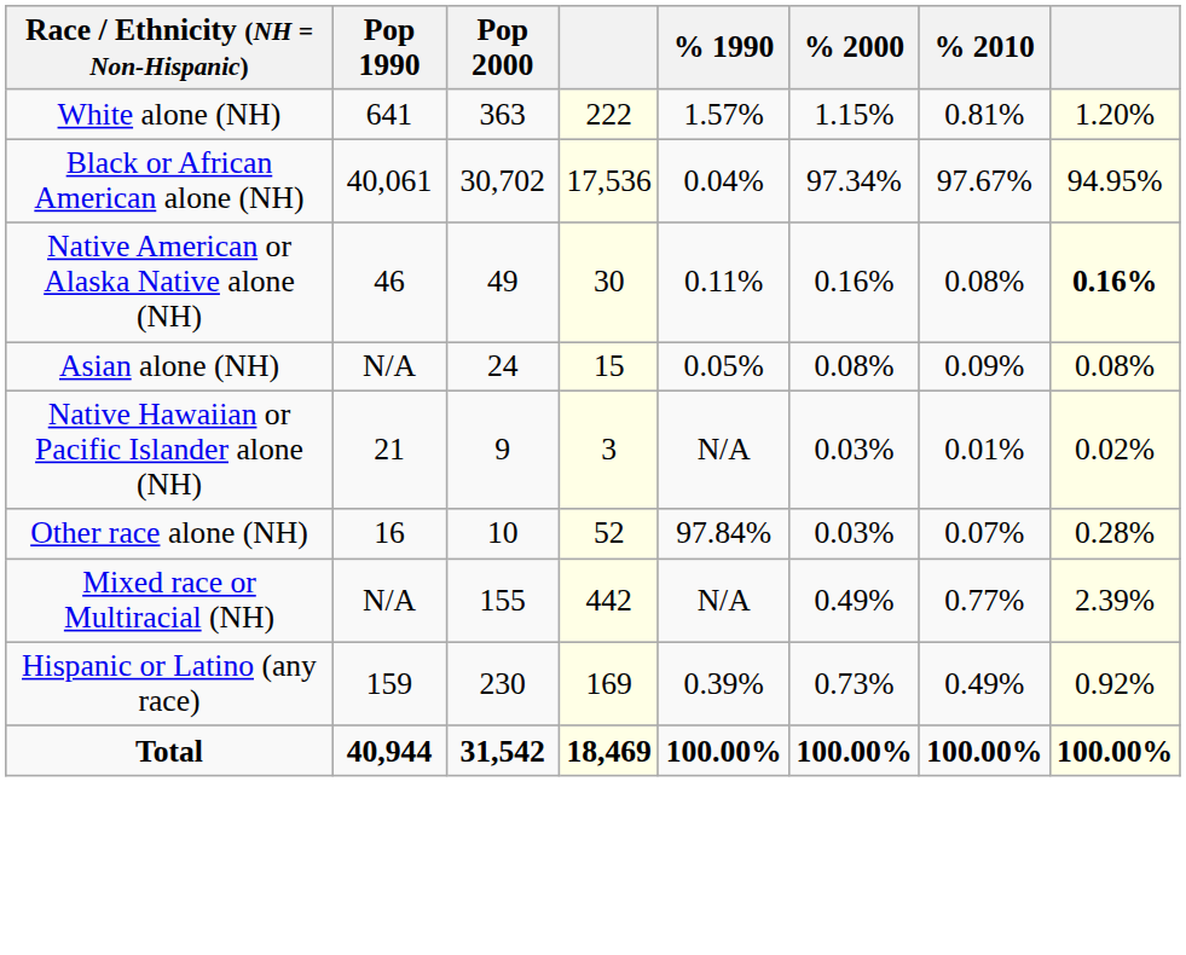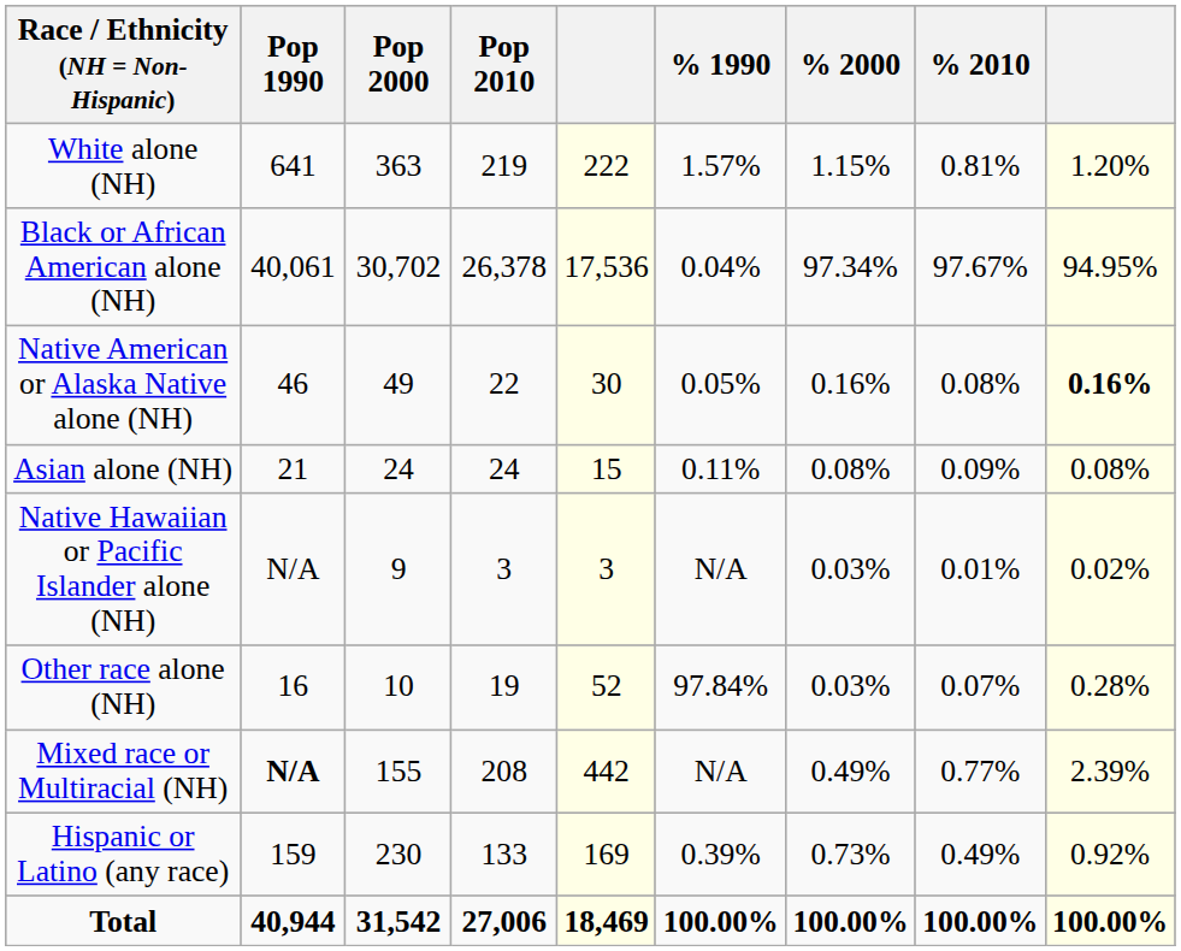+ column: Pop 2010 | 219 | 26,378 | 22 | 24 | 3 | 19 | 208 | 133 | 27,006
Native American or Alaska Native alone (NH) | % 1990: 0.11% -> 0.05%
Asian alone (NH) | Pop 1990: N/A -> 21
Asian alone (NH) | % 1990: 0.05% -> 0.11%
Native Hawaiian or Pacific Islander alone (NH) | Pop 1990: 21 -> N/A
Mixed race or Multiracial (NH) | Pop 1990: normal -> bold
